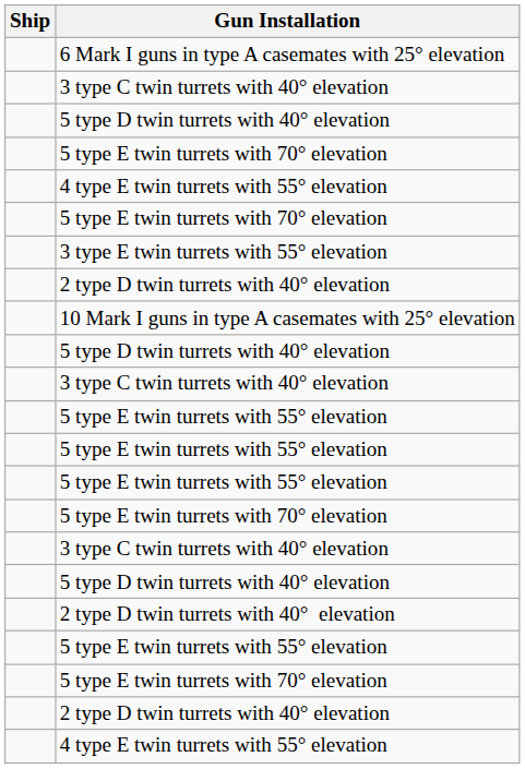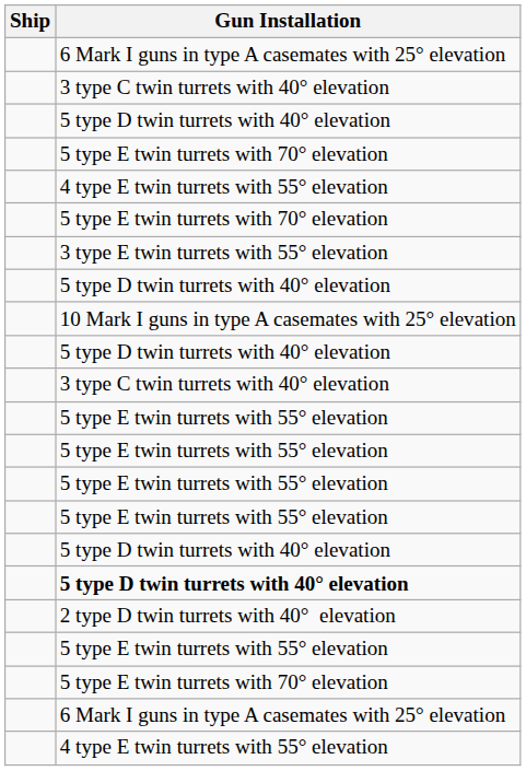row 9 | Gun Installation: 2 type D twin turrets with 40° elevation -> 5 type D twin turrets with 40° elevation
row 16 | Gun Installation: 5 type E twin turrets with 70° elevation -> 5 type E twin turrets with 55° elevation
row 17 | Gun Installation: 3 type C twin turrets with 40° elevation -> 5 type D twin turrets with 40° elevation
row 18 | Gun Installation: normal -> bold
row 22 | Gun Installation: 2 type D twin turrets with 40° elevation -> 6 Mark I guns in type A casemates with 25° elevation
